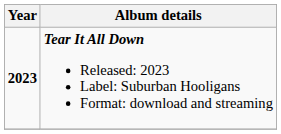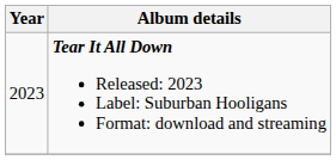row 2 | Year: bold -> normal
